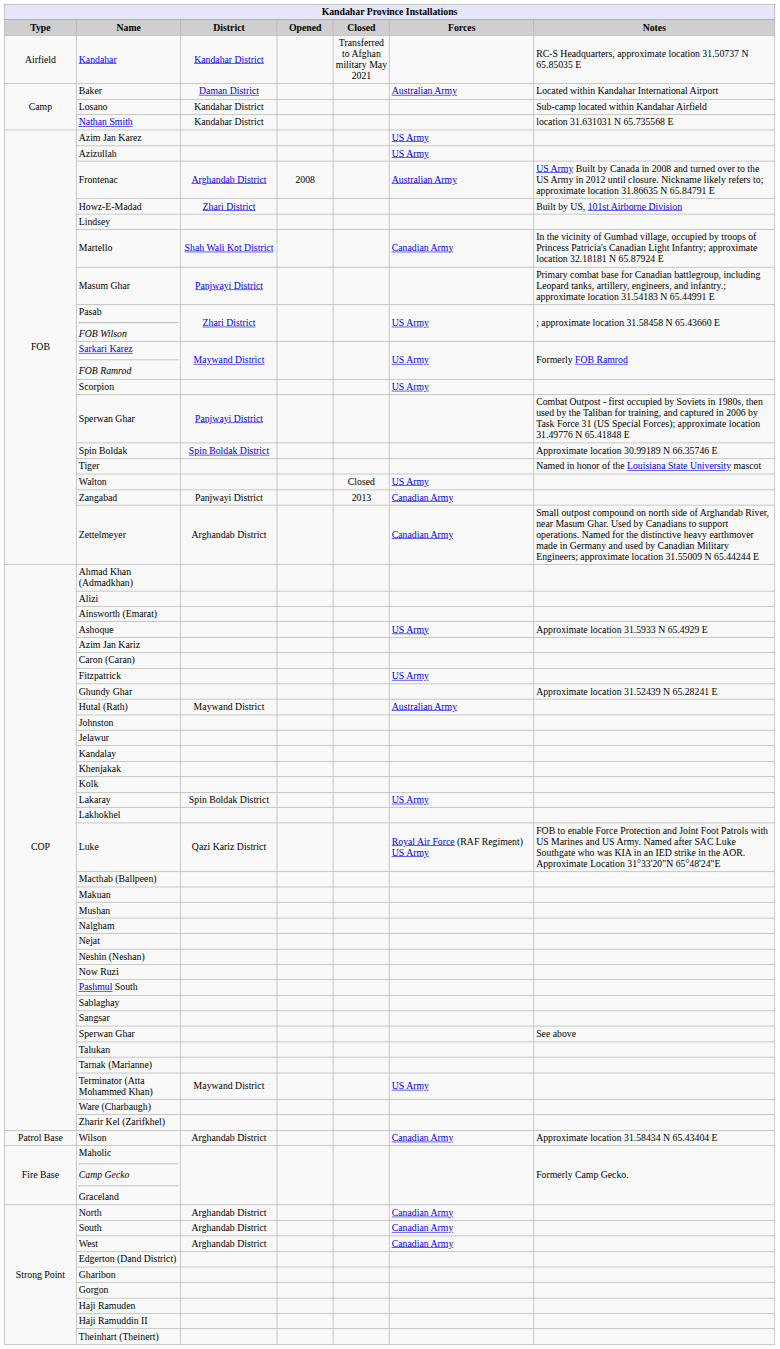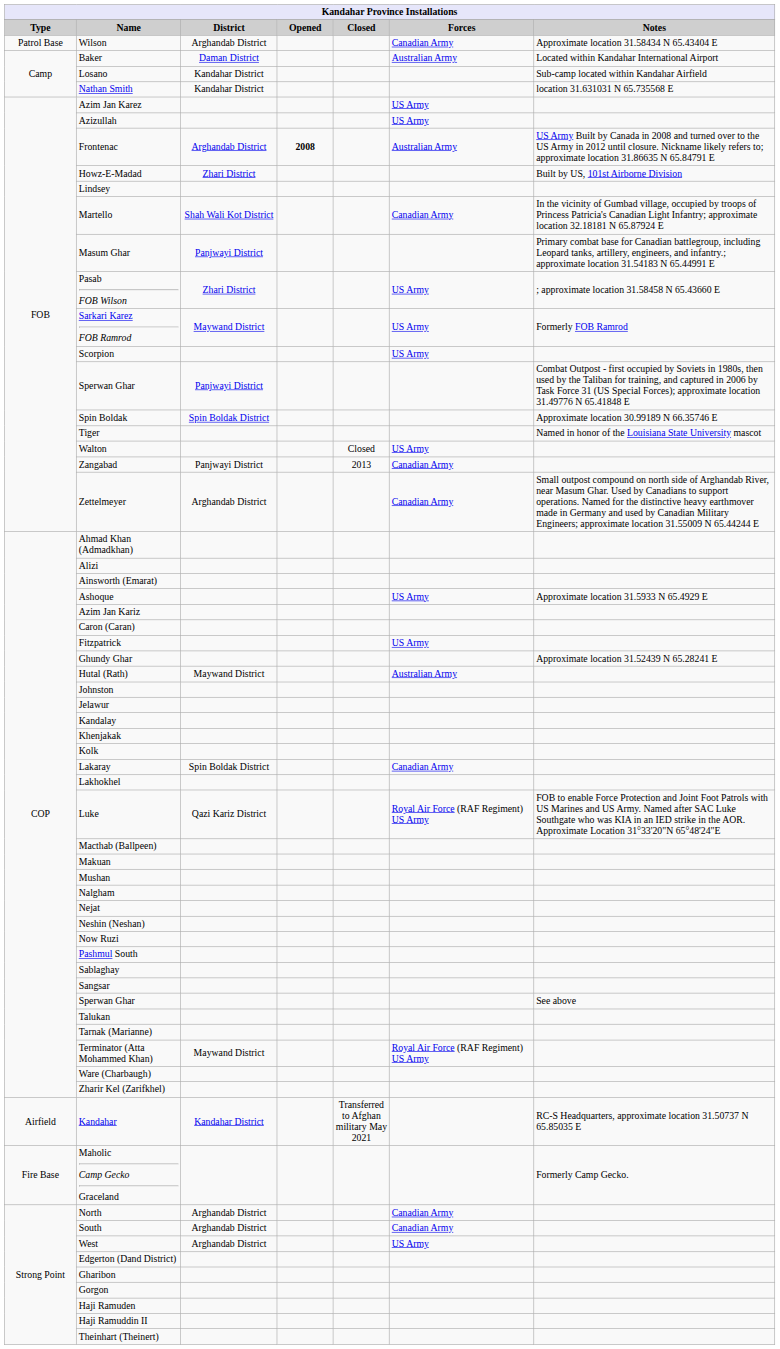rows swapped: Kandahar <-> Wilson
Frontenac | Opened: normal -> bold
Lakaray | Forces: US Army -> Canadian Army
Terminator (Atta Mohammed Khan) | Forces: US Army -> Royal Air Force (RAF Regiment) US Army
West | Forces: Canadian Army -> US Army
